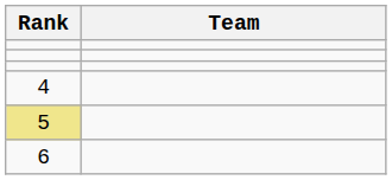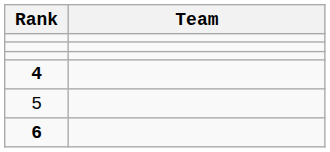row 5 | Rank: normal -> bold
row 6 | Rank: khaki background -> no background
row 7 | Rank: normal -> bold
